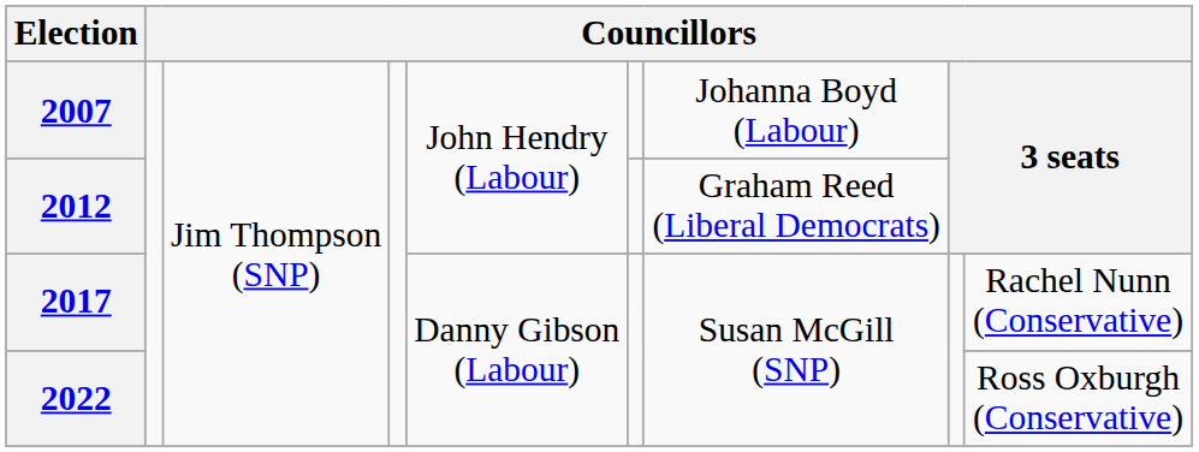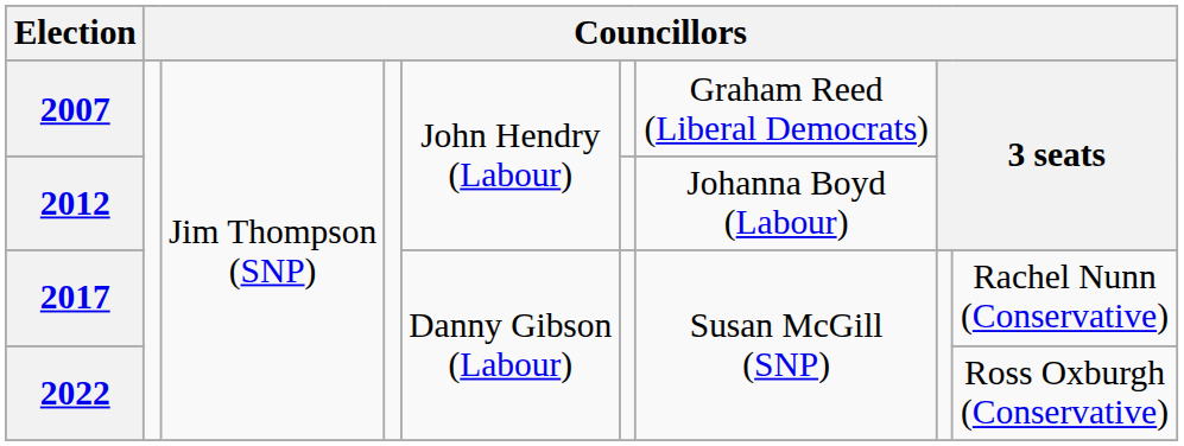2007 | column 7: Johanna Boyd (Labour) -> Graham Reed (Liberal Democrats)
2012 | column 7: Graham Reed (Liberal Democrats) -> Johanna Boyd (Labour)
